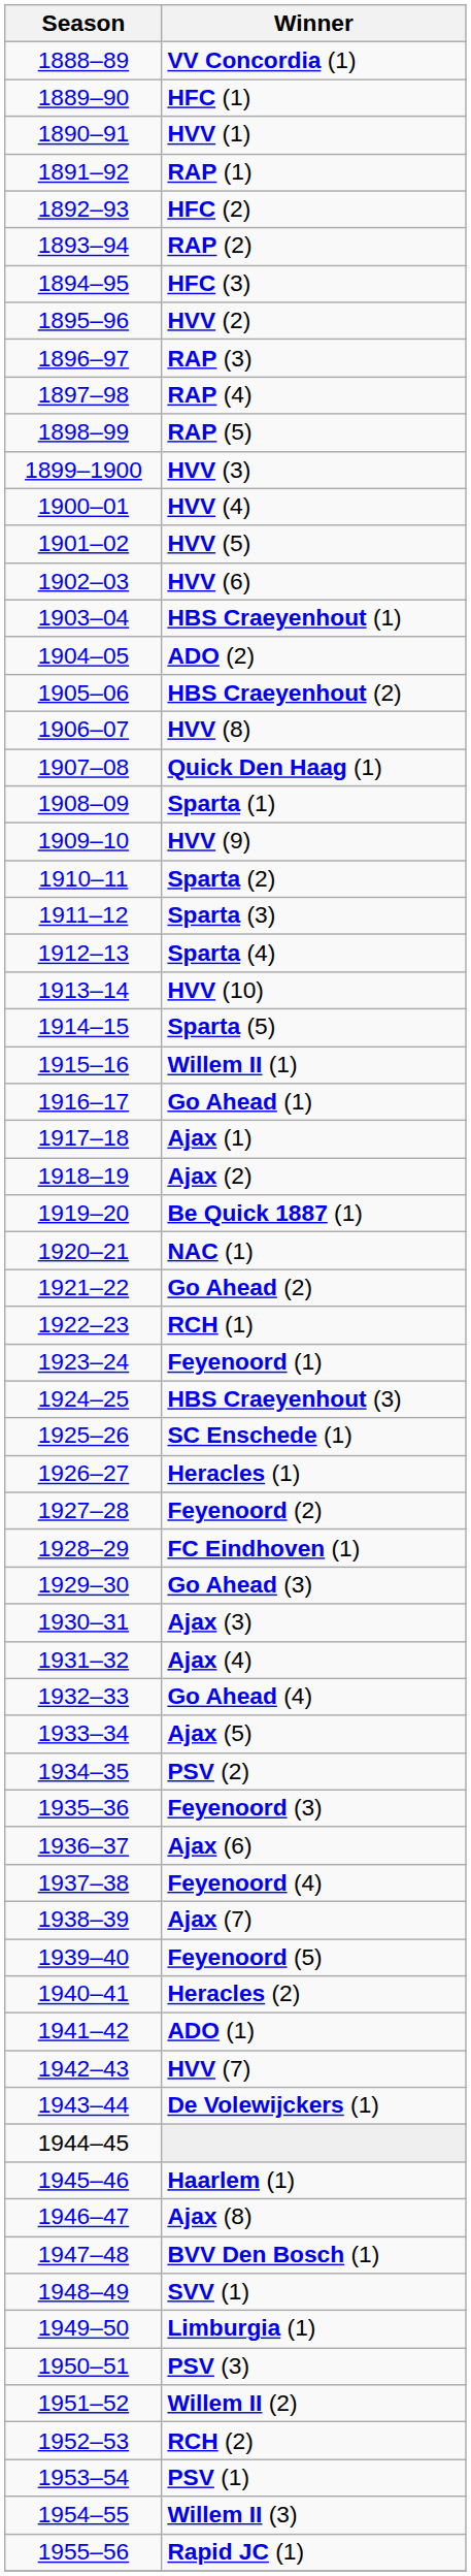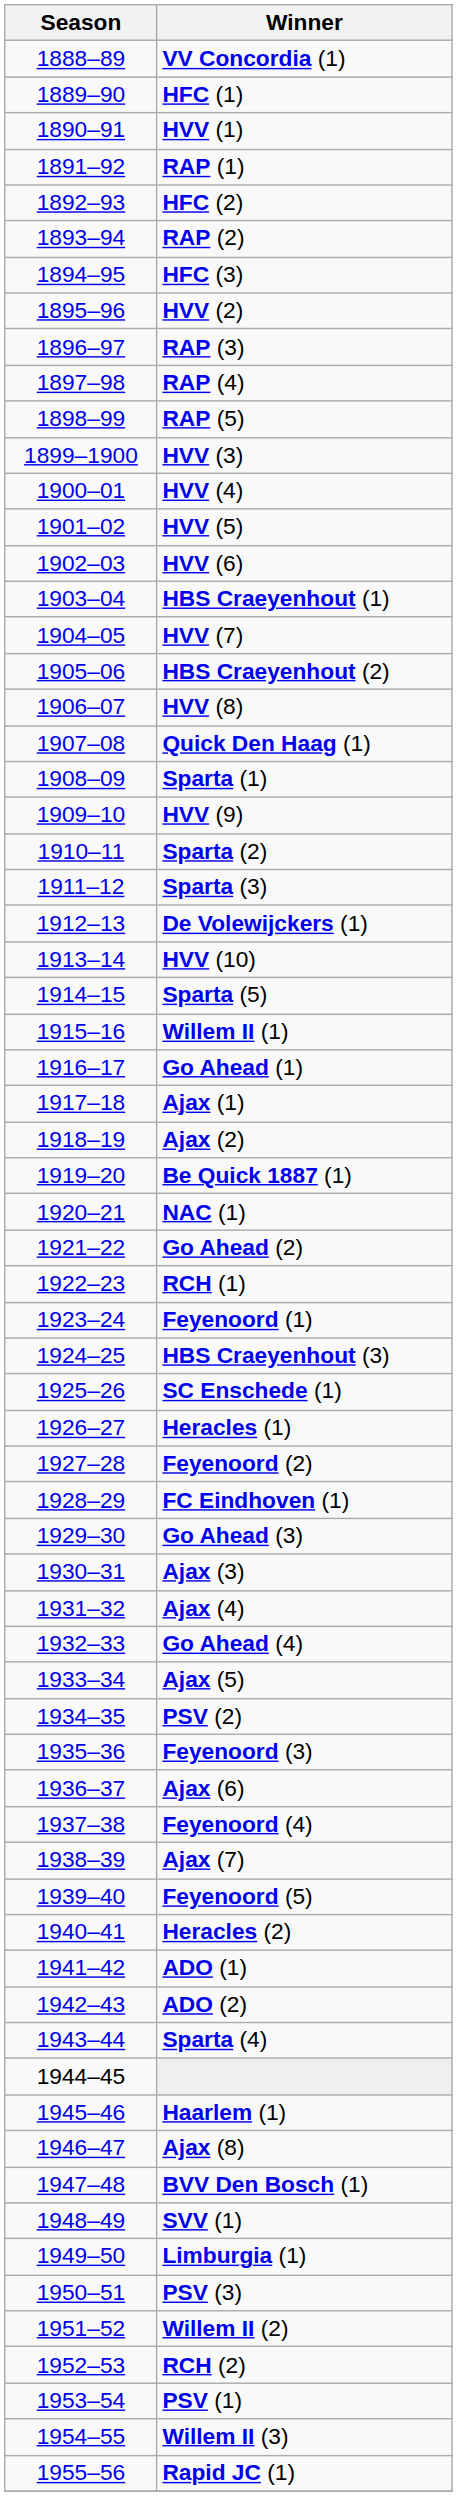row 18 | Winner: ADO (2) -> HVV (7)
row 26 | Winner: Sparta (4) -> De Volewijckers (1)
row 56 | Winner: HVV (7) -> ADO (2)
row 57 | Winner: De Volewijckers (1) -> Sparta (4)
